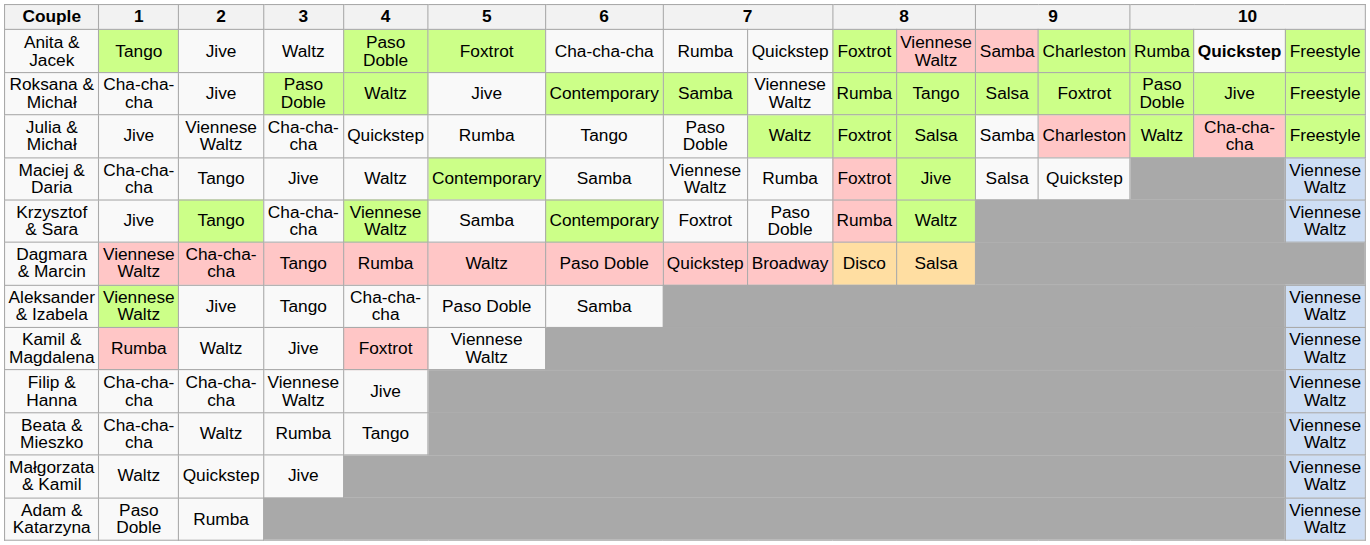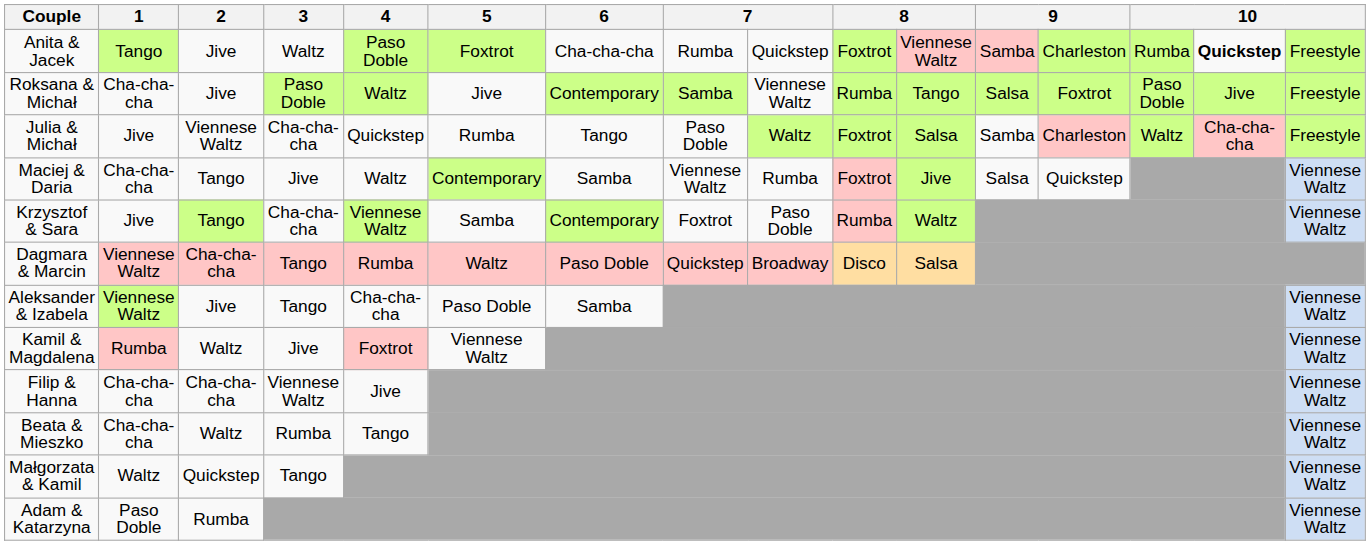Małgorzata & Kamil | 3: Jive -> Tango
